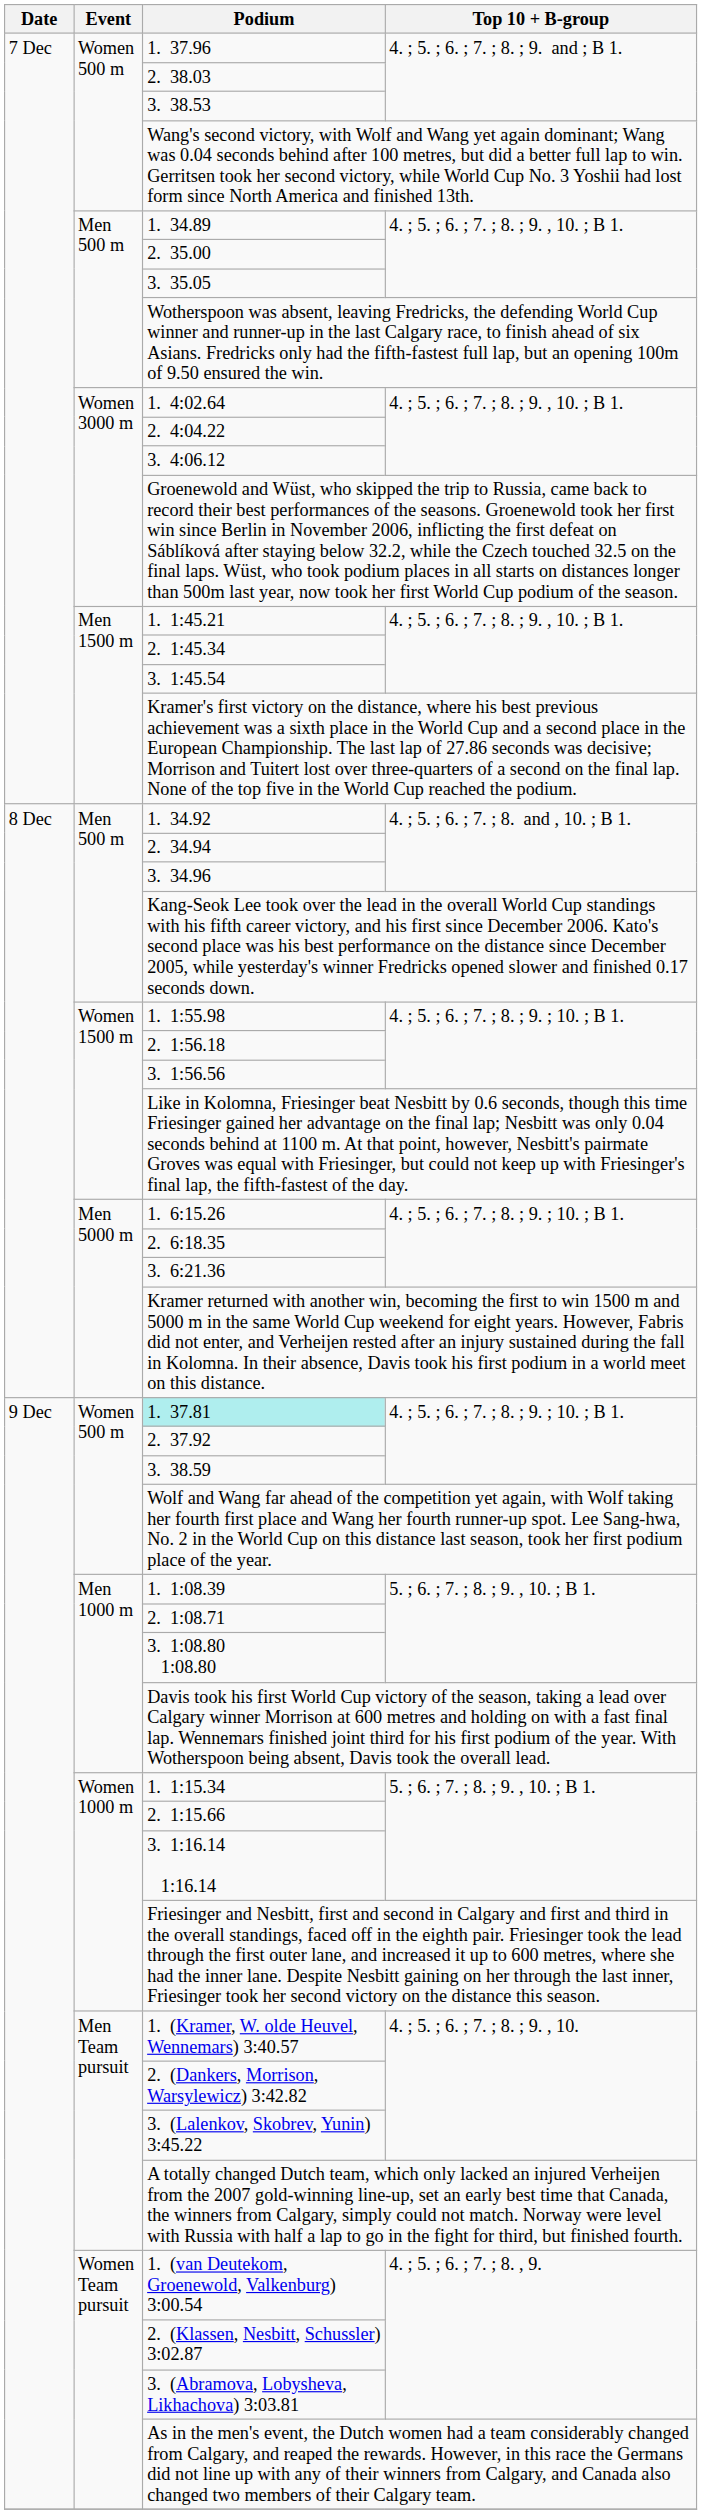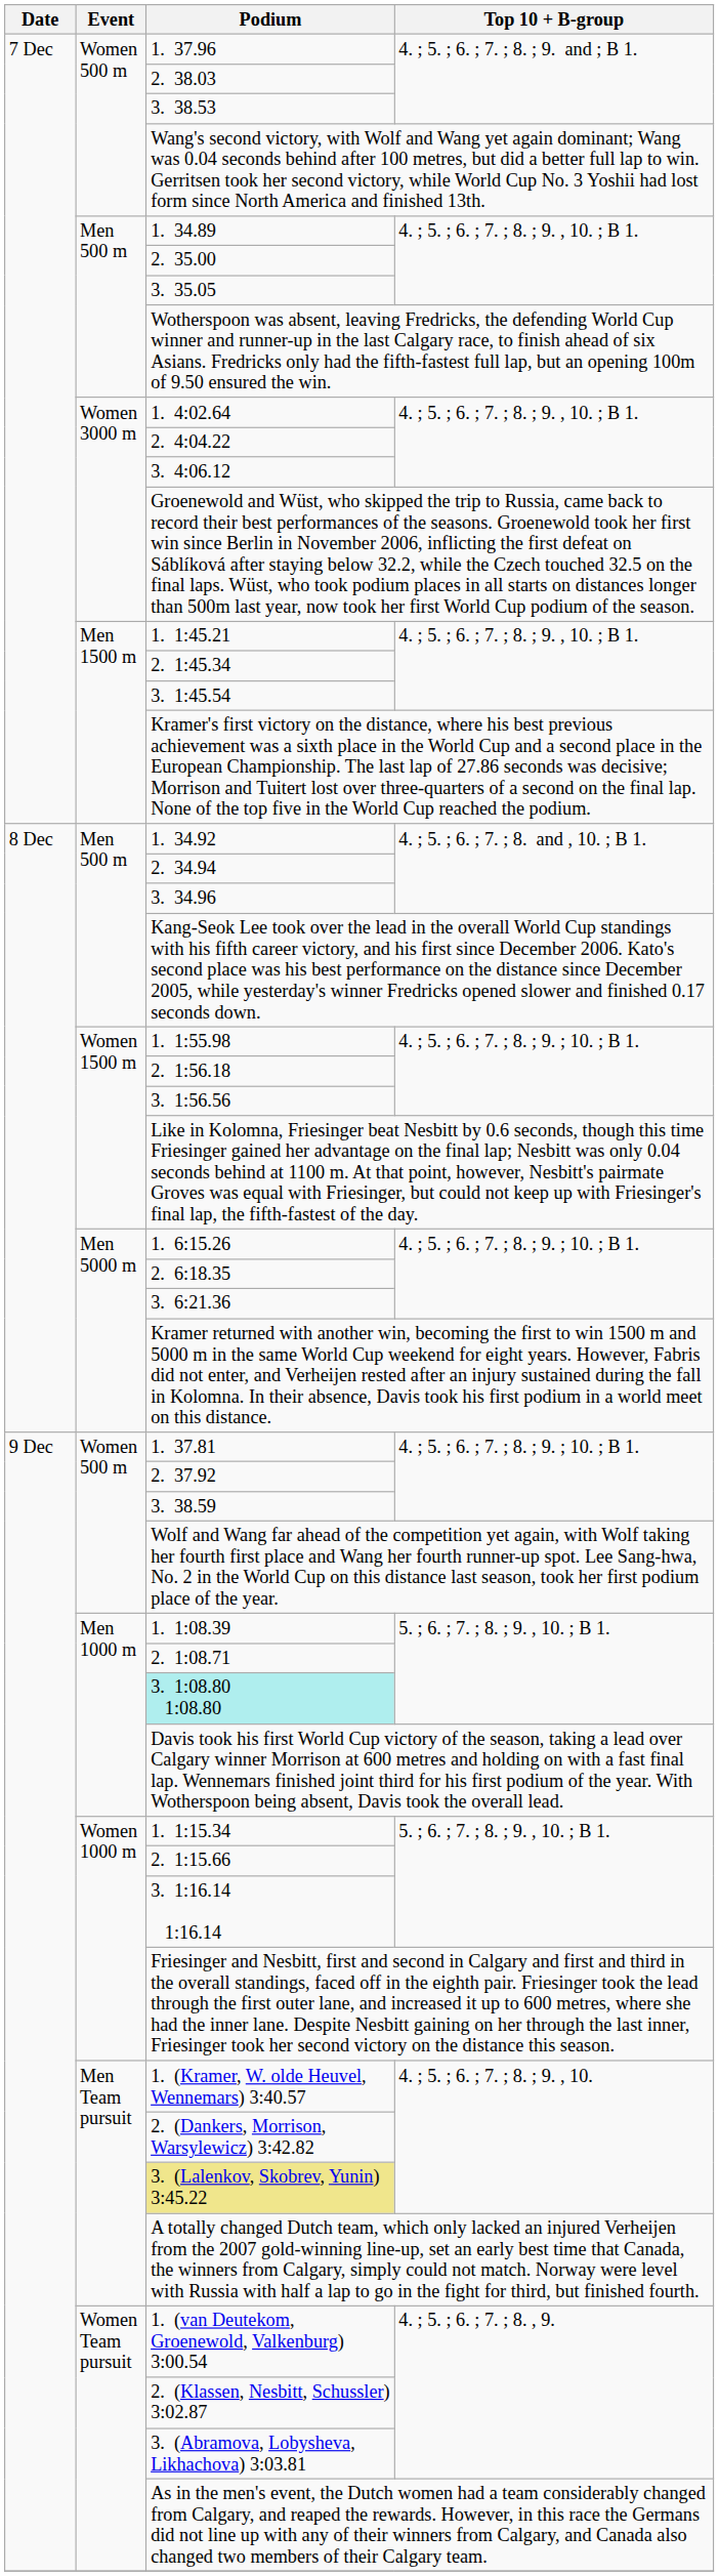1. 37.81 | Podium: paleturquoise background -> no background
3. 1:08.80 1:08.80 | Podium: no background -> paleturquoise background
3. (Lalenkov, Skobrev, Yunin) 3:45.22 | Podium: no background -> khaki background
